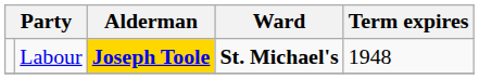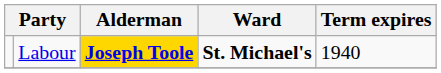Labour | Term expires: 1948 -> 1940
